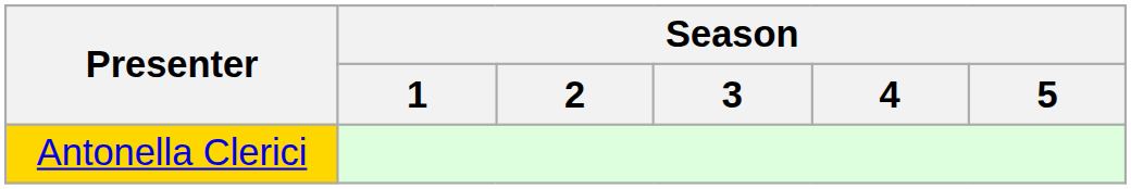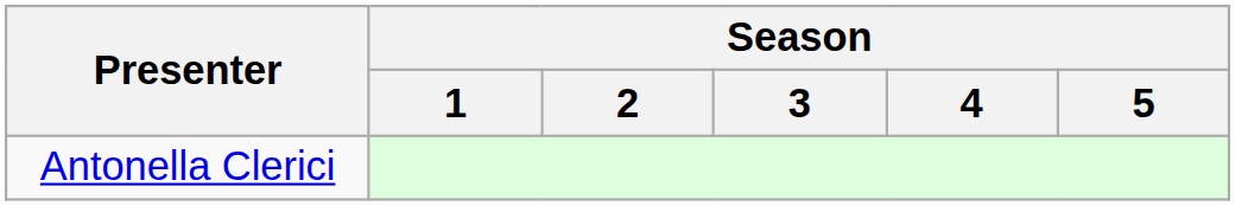Antonella Clerici | Presenter: gold background -> no background
